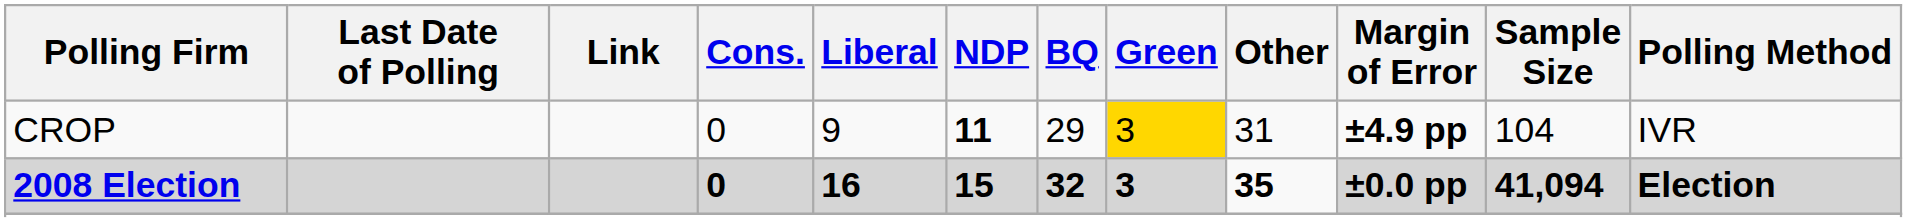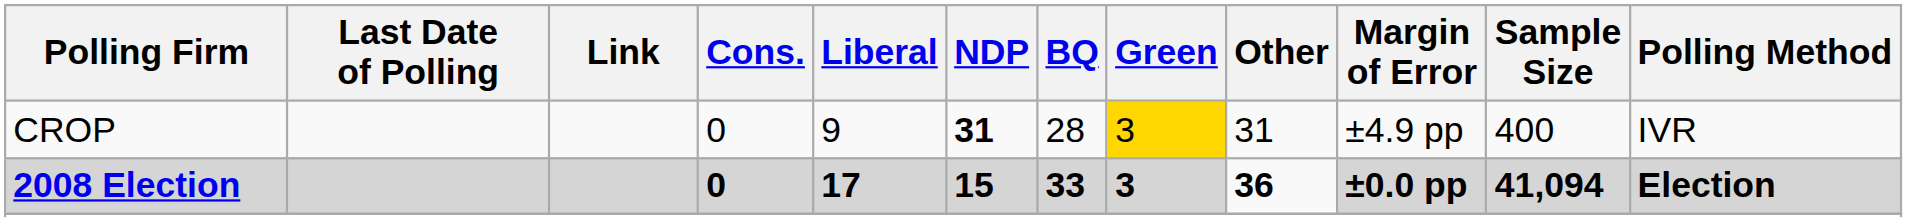CROP | NDP: 11 -> 31
CROP | BQ: 29 -> 28
CROP | Margin of Error: bold -> normal
CROP | Sample Size: 104 -> 400
2008 Election | Liberal: 16 -> 17
2008 Election | BQ: 32 -> 33
2008 Election | Other: 35 -> 36
